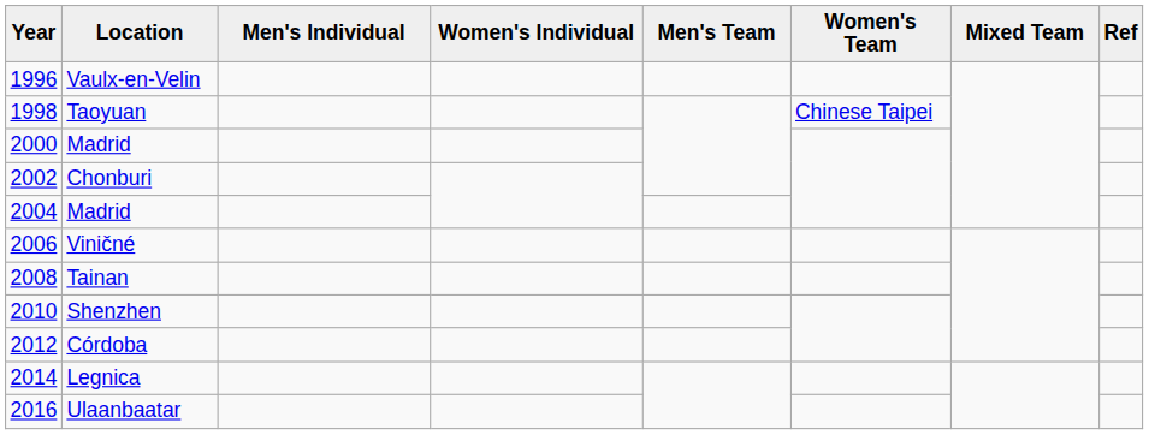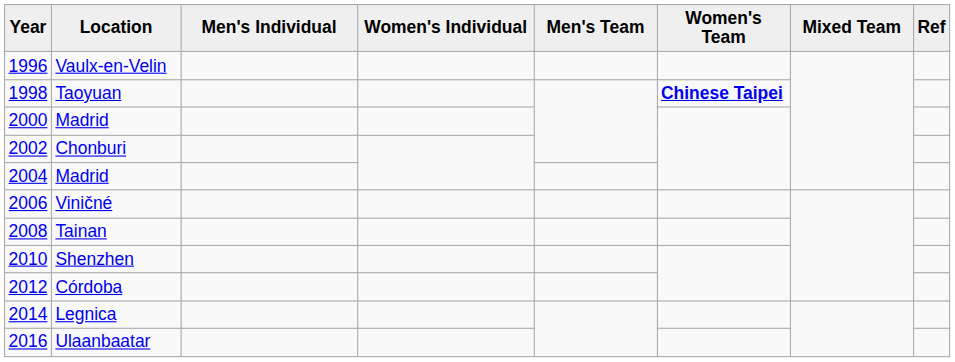Taoyuan | Women's Team: normal -> bold
